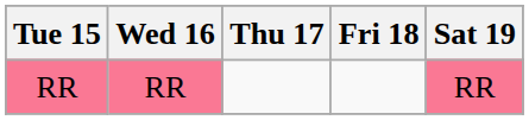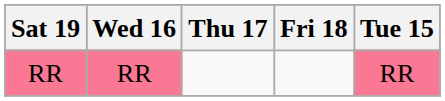columns swapped: Tue 15 <-> Sat 19
